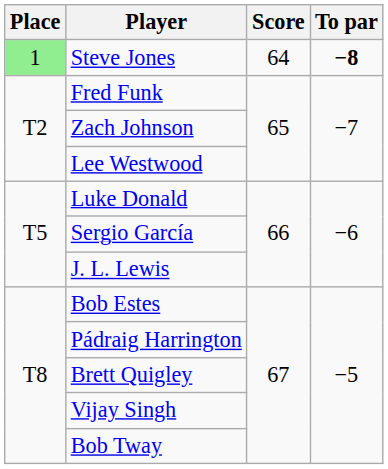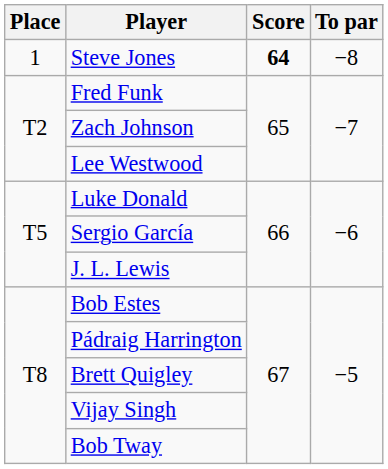Steve Jones | Place: lightgreen background -> no background
Steve Jones | Score: normal -> bold
Steve Jones | To par: bold -> normal
